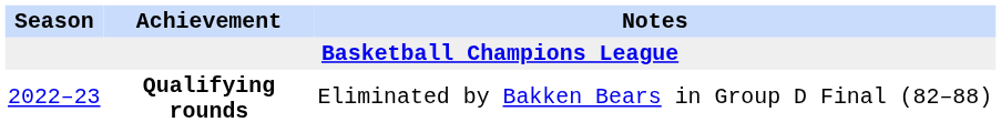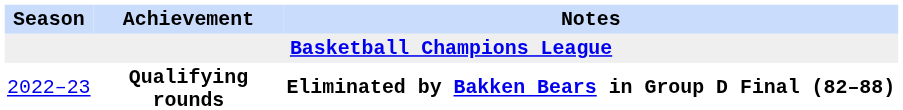Qualifying rounds | Notes: normal -> bold
